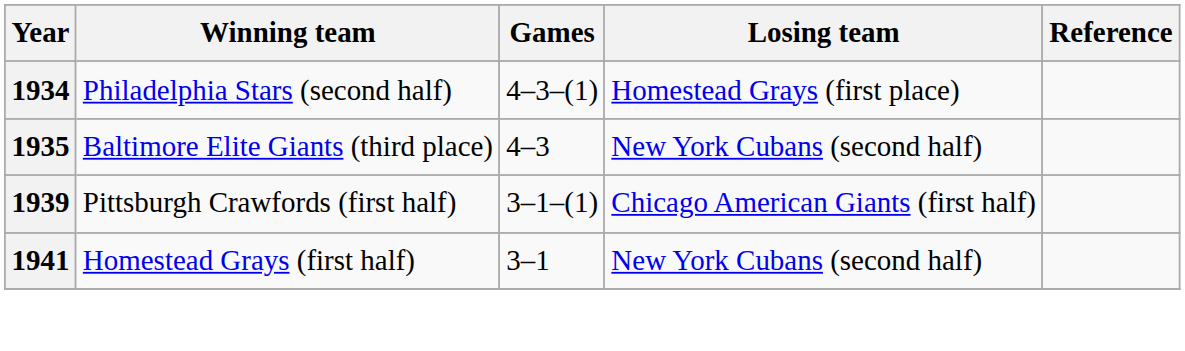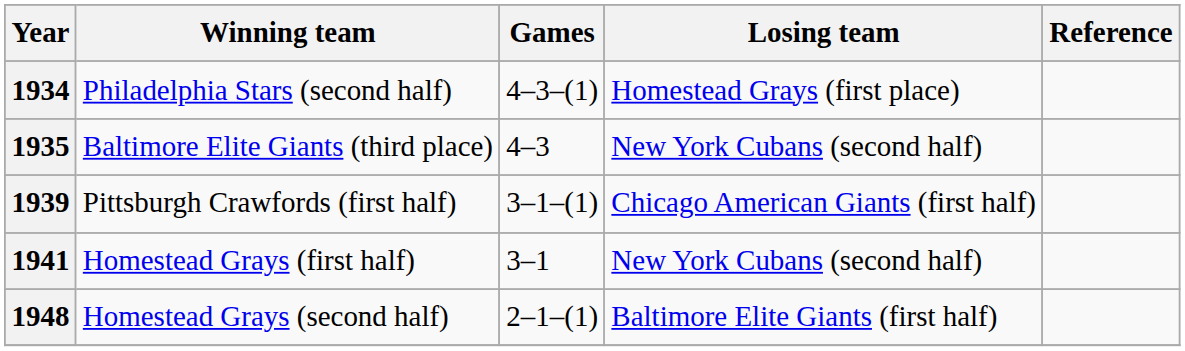+ row: 1948 | Homestead Grays (second half) | 2–1–(1) | Baltimore Elite Giants (first half)
